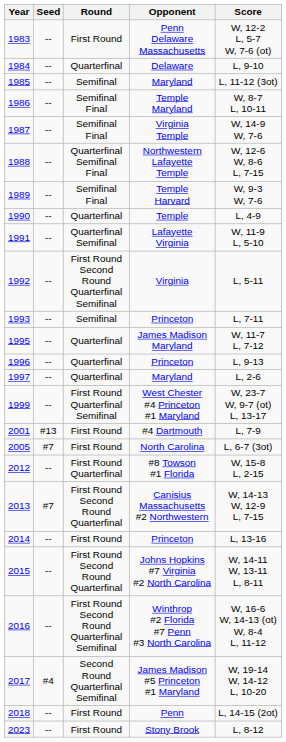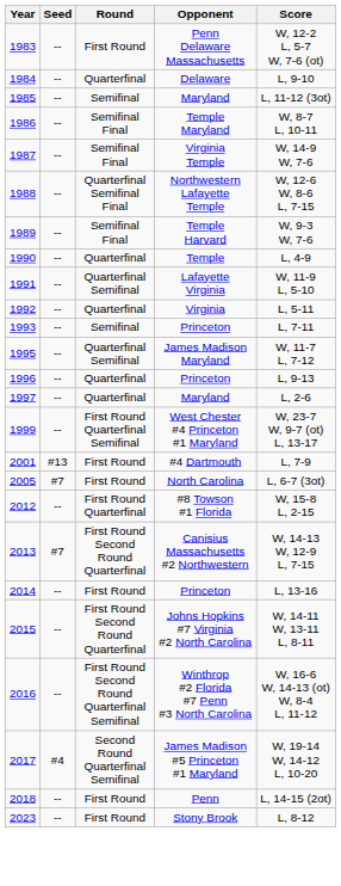1992 | Round: First Round Second Round Quarterfinal Semifinal -> Quarterfinal
1995 | Round: Quarterfinal -> Quarterfinal Semifinal
